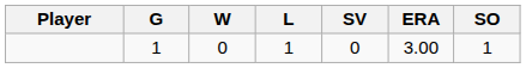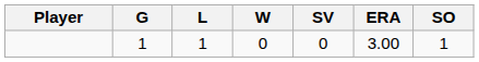columns swapped: W <-> L
